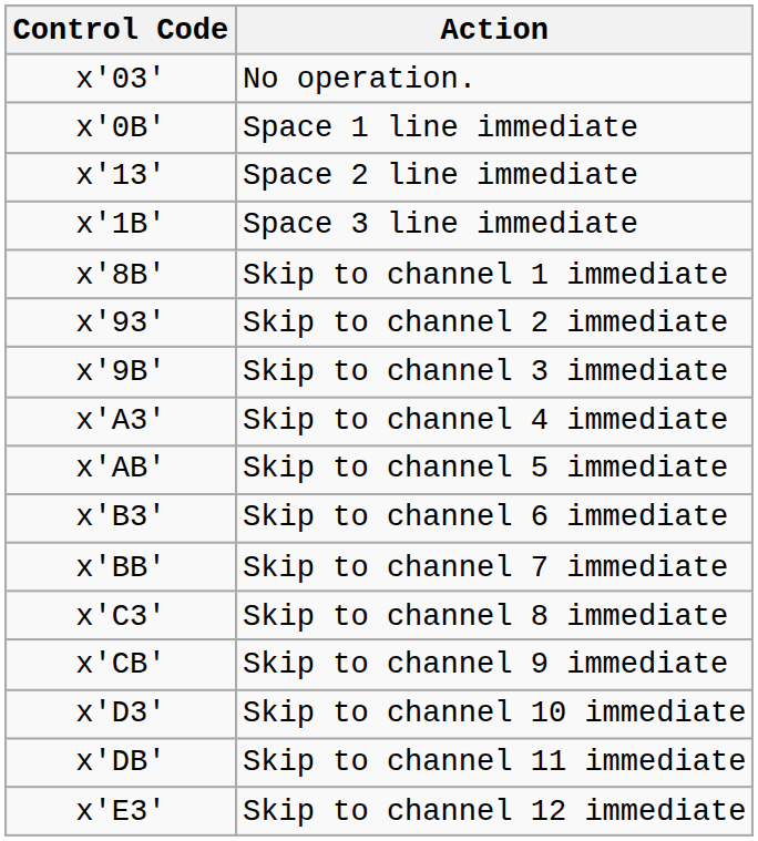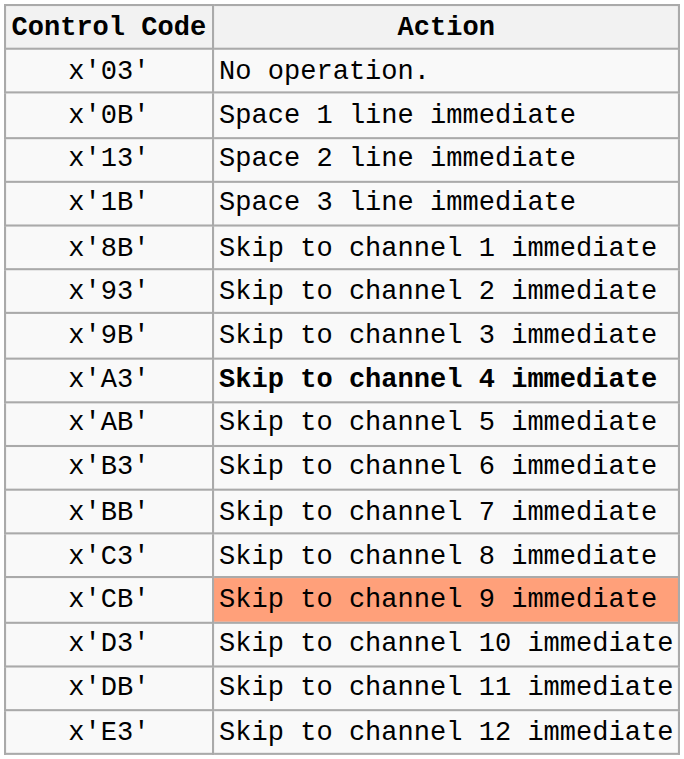x'A3' | Action: normal -> bold
x'CB' | Action: no background -> lightsalmon background
